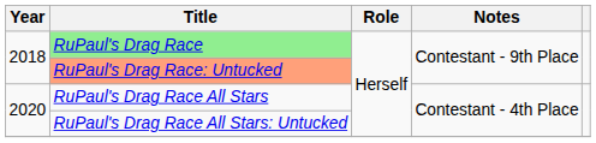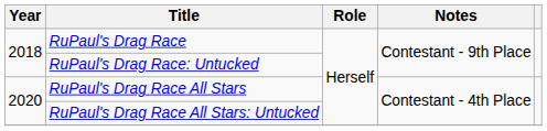RuPaul's Drag Race | Title: lightgreen background -> no background
RuPaul's Drag Race: Untucked | Title: lightsalmon background -> no background
